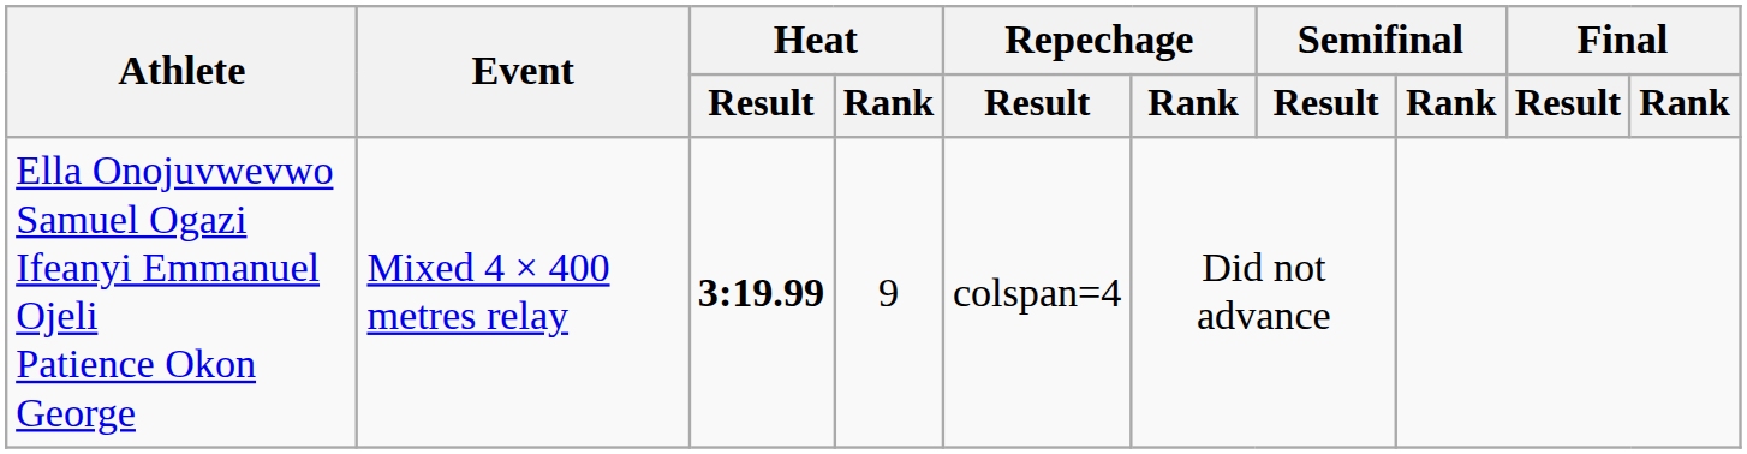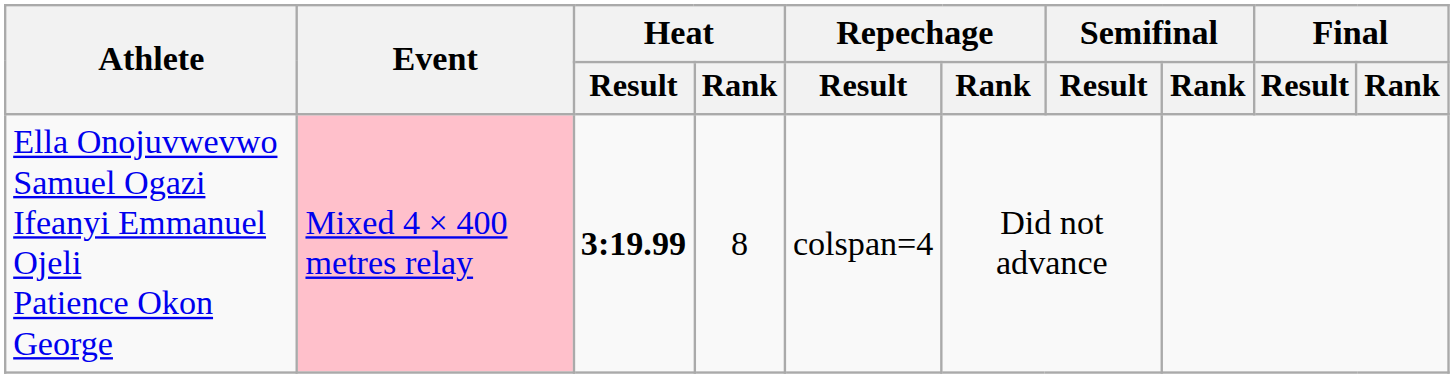row 3 | Event: no background -> pink background
row 3 | Heat / Rank: 9 -> 8
